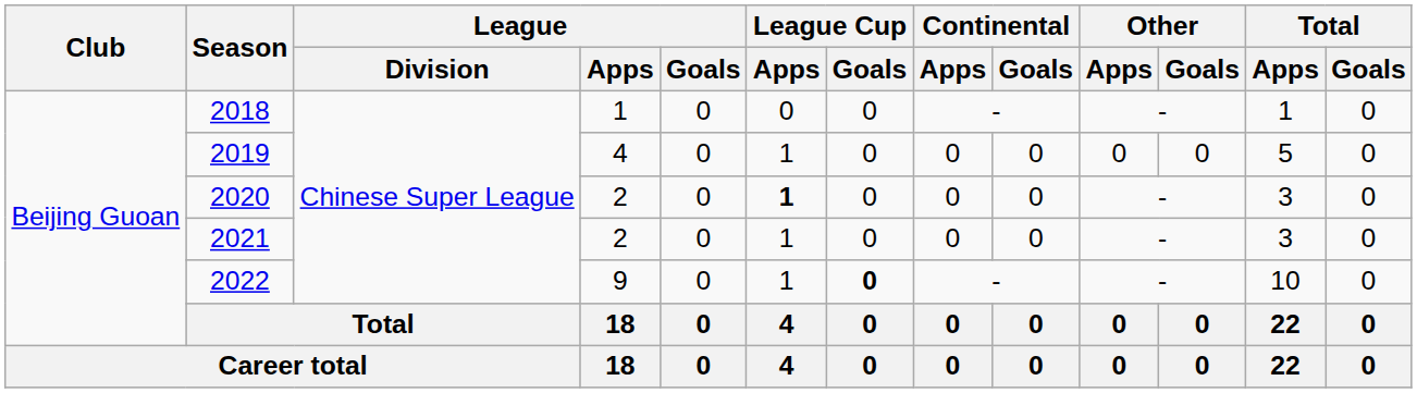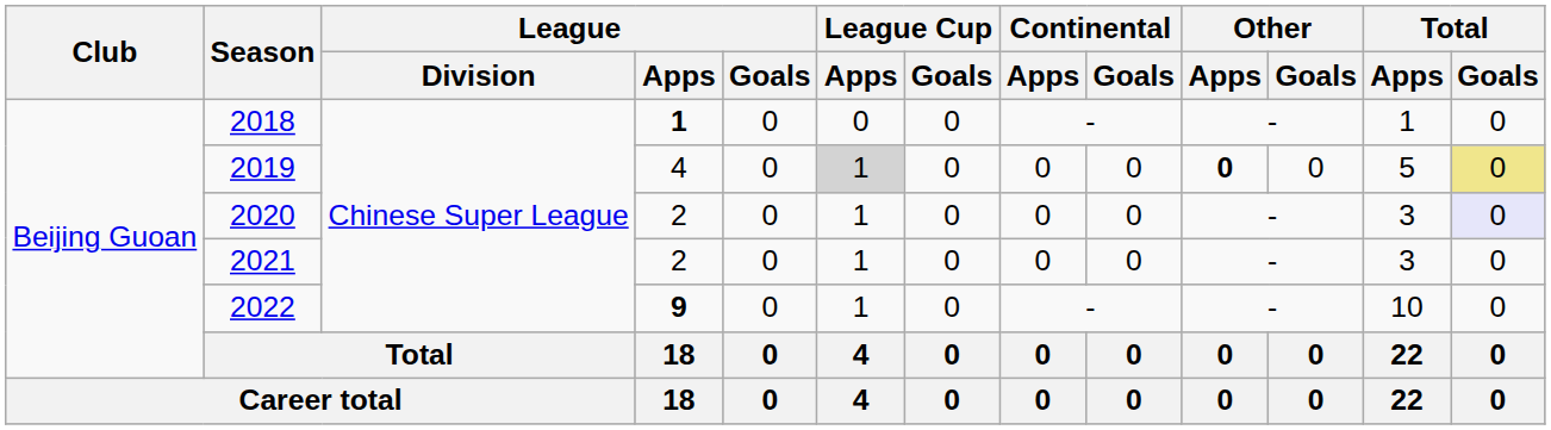2018 | League / Apps: normal -> bold
2019 | League Cup / Apps: no background -> lightgrey background
2019 | Other / Apps: normal -> bold
2019 | Total / Goals: no background -> khaki background
2020 | League Cup / Apps: bold -> normal
2020 | Total / Goals: no background -> lavender background
2022 | League / Apps: normal -> bold
2022 | League Cup / Goals: bold -> normal
